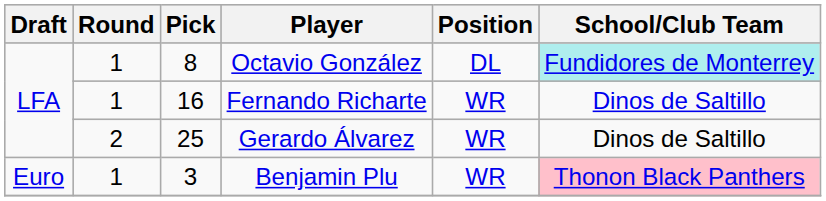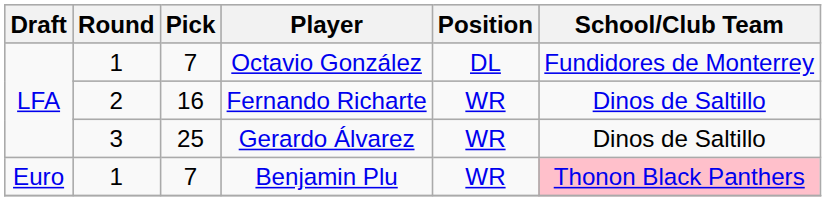Octavio González | Pick: 8 -> 7
Octavio González | School/Club Team: paleturquoise background -> no background
Fernando Richarte | Round: 1 -> 2
Gerardo Álvarez | Round: 2 -> 3
Benjamin Plu | Pick: 3 -> 7
